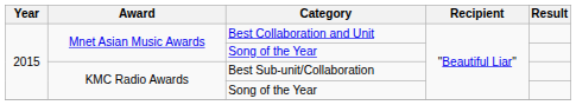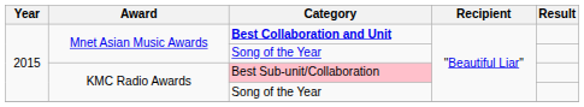Best Collaboration and Unit | Category: normal -> bold
Best Sub-unit/Collaboration | Category: no background -> pink background
